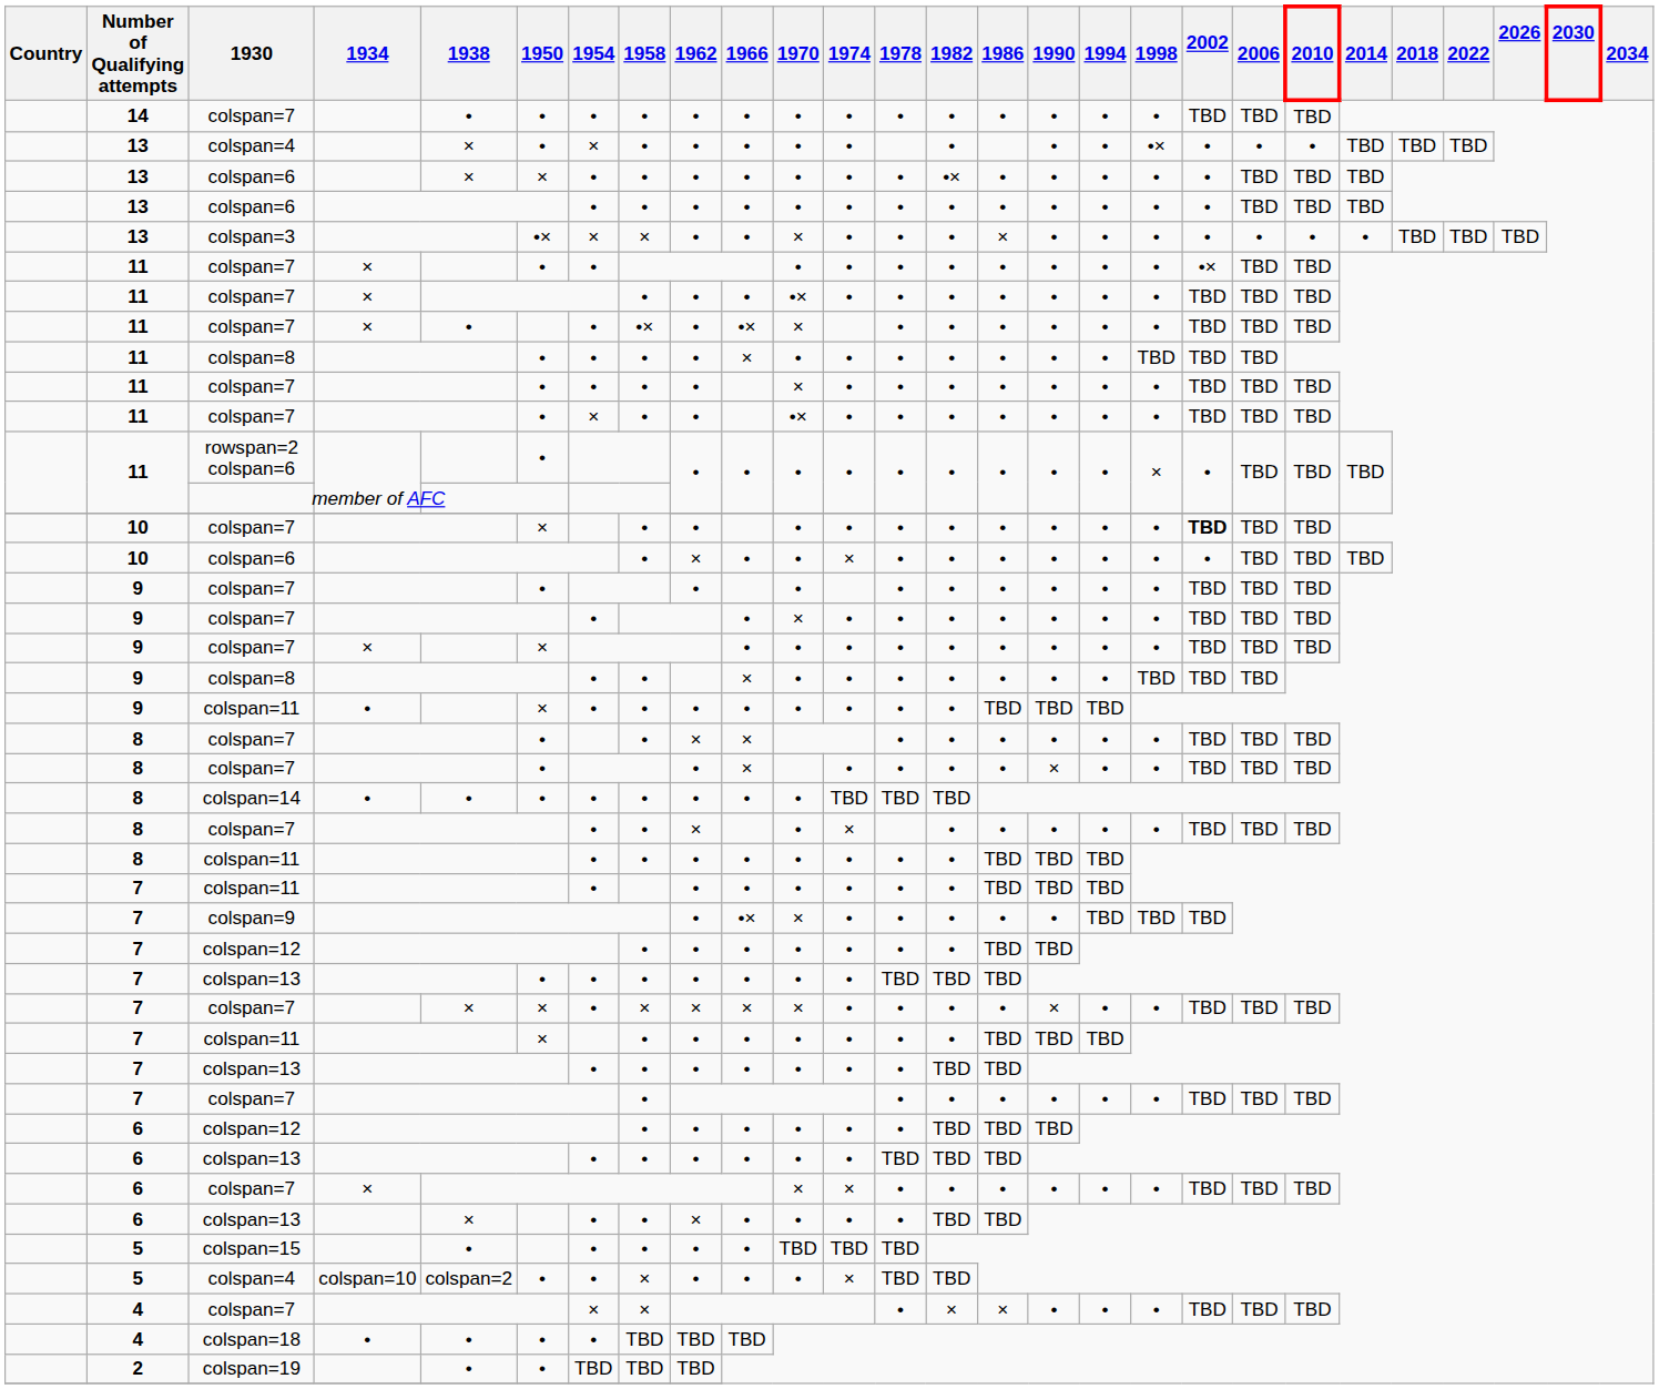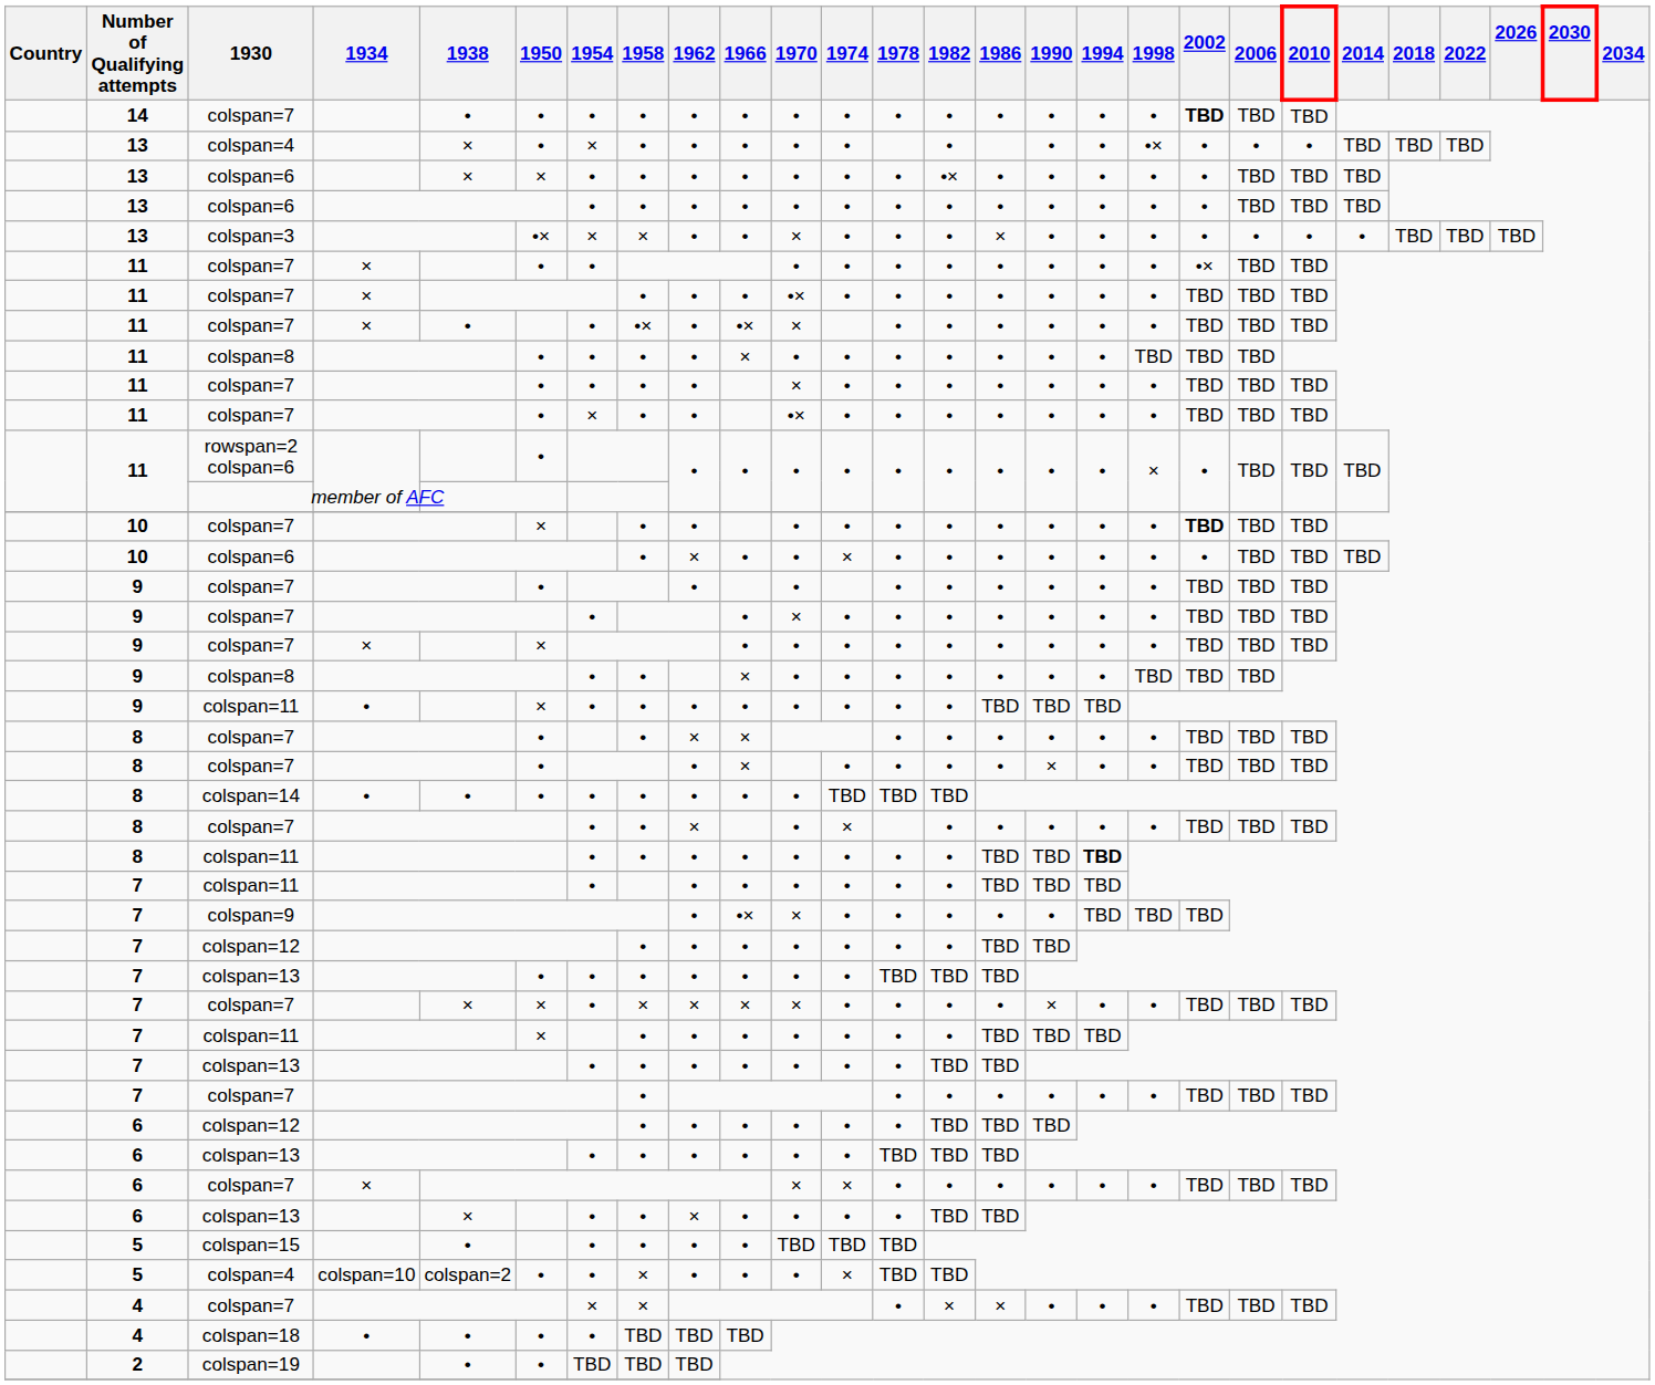14 / colspan=7 | 2002: normal -> bold
8 / colspan=11 | 1994: normal -> bold
